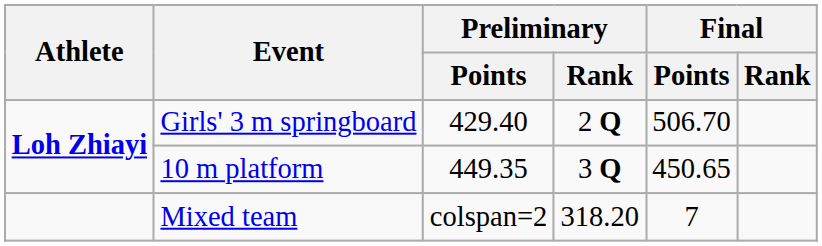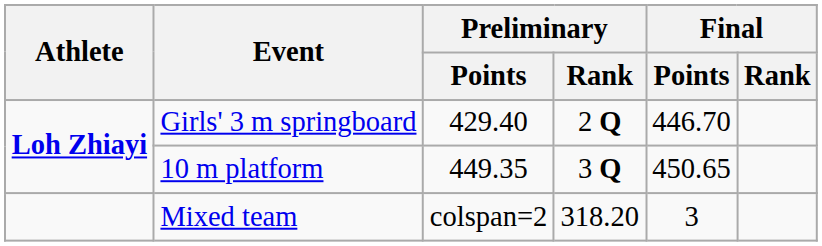Girls' 3 m springboard | Final / Points: 506.70 -> 446.70
Mixed team | Final / Points: 7 -> 3
